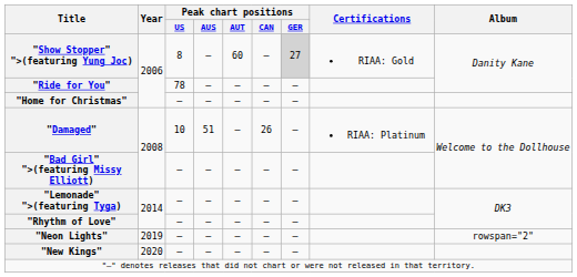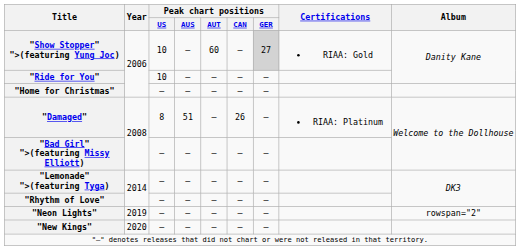"Show Stopper" ">(featuring Yung Joc) | Peak chart positions / US: 8 -> 10
"Ride for You" | Peak chart positions / US: 78 -> 10
"Damaged" | Peak chart positions / US: 10 -> 8
